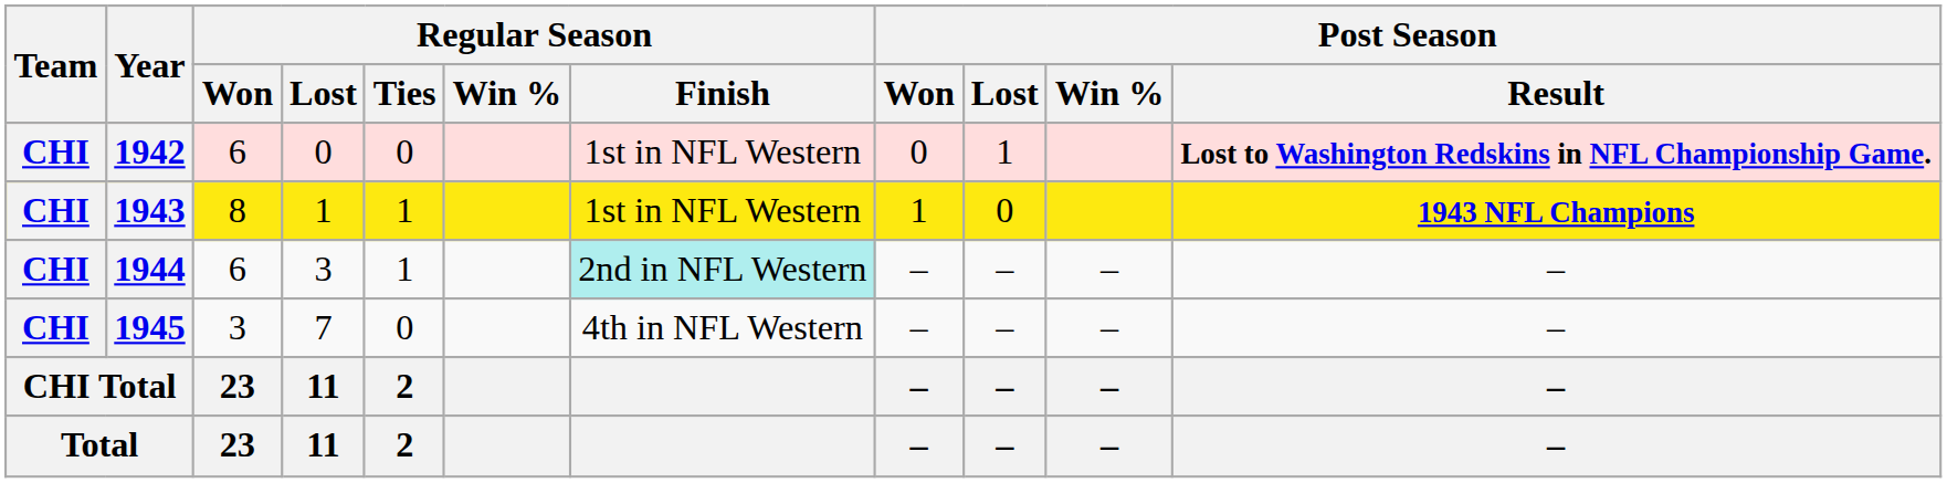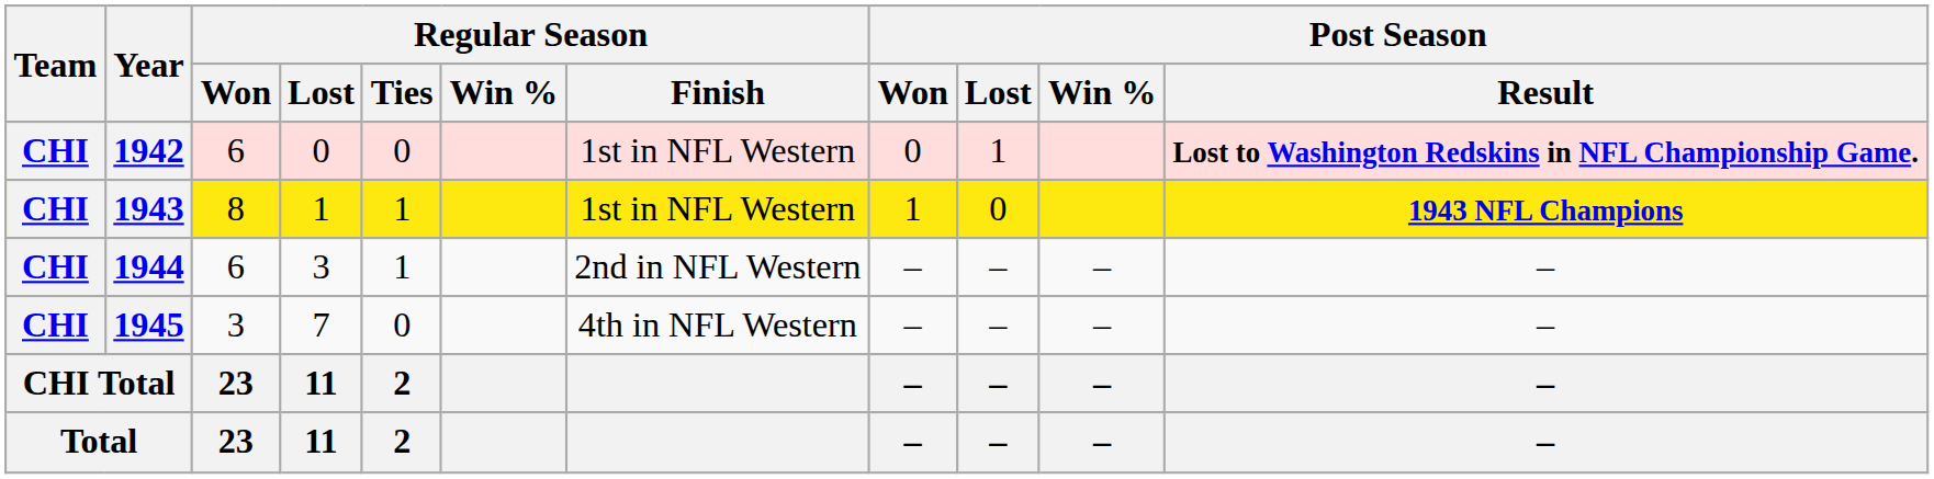1944 | Regular Season / Finish: paleturquoise background -> no background
